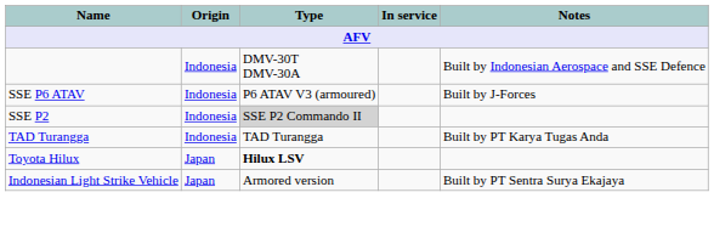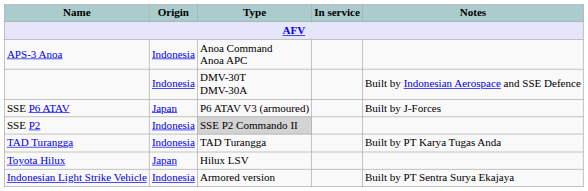+ row: APS-3 Anoa | Indonesia | Anoa Command Anoa APC
SSE P6 ATAV | Origin: Indonesia -> Japan
Toyota Hilux | Type: bold -> normal
Indonesian Light Strike Vehicle | Origin: Japan -> Indonesia
